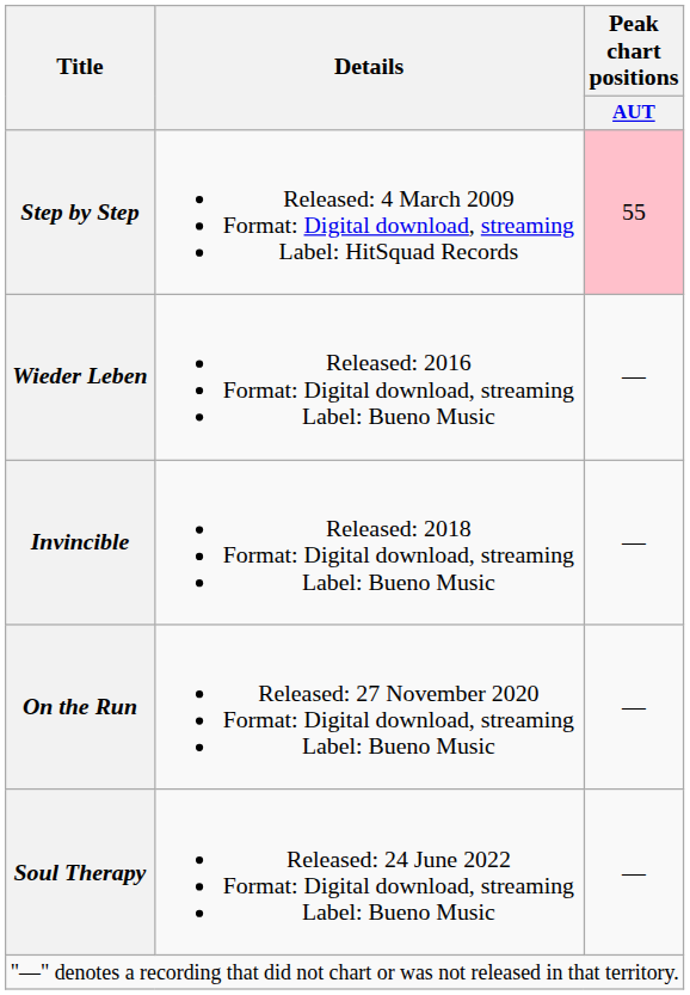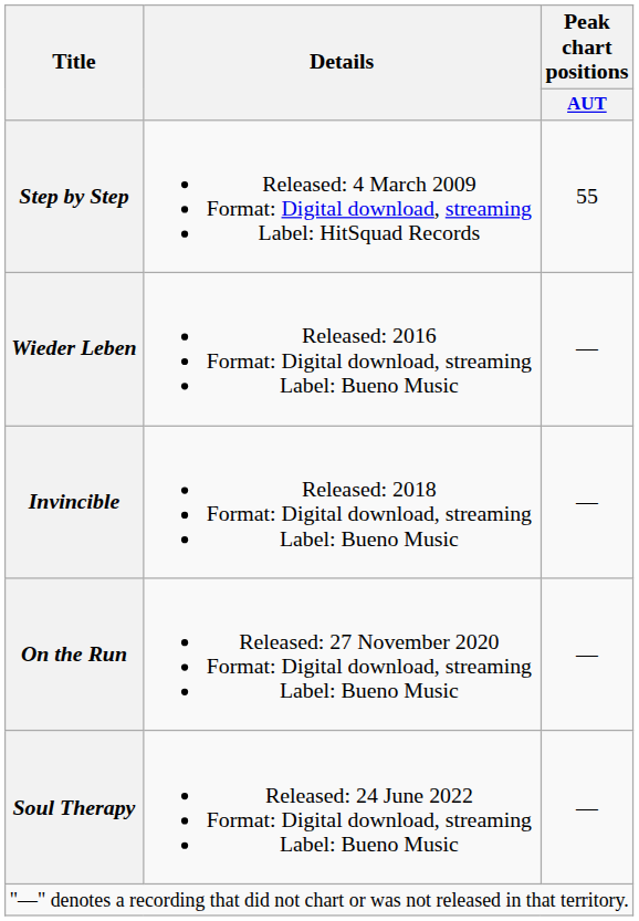Step by Step | Peak chart positions / AUT: pink background -> no background
